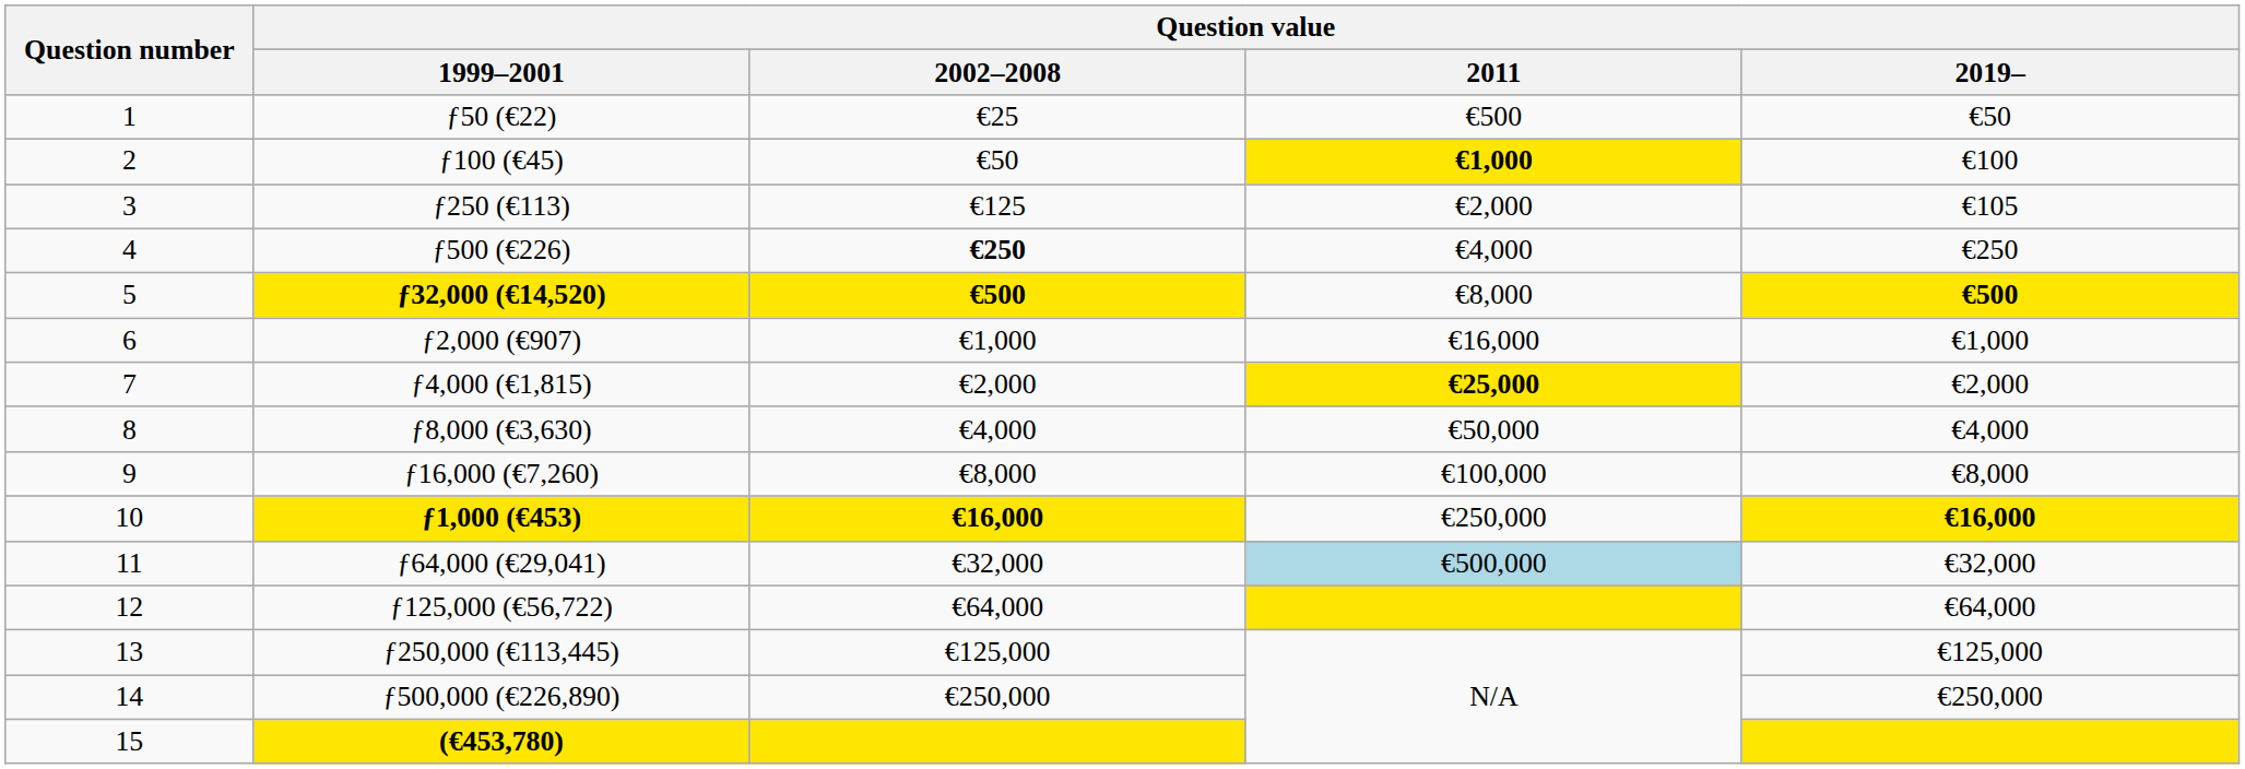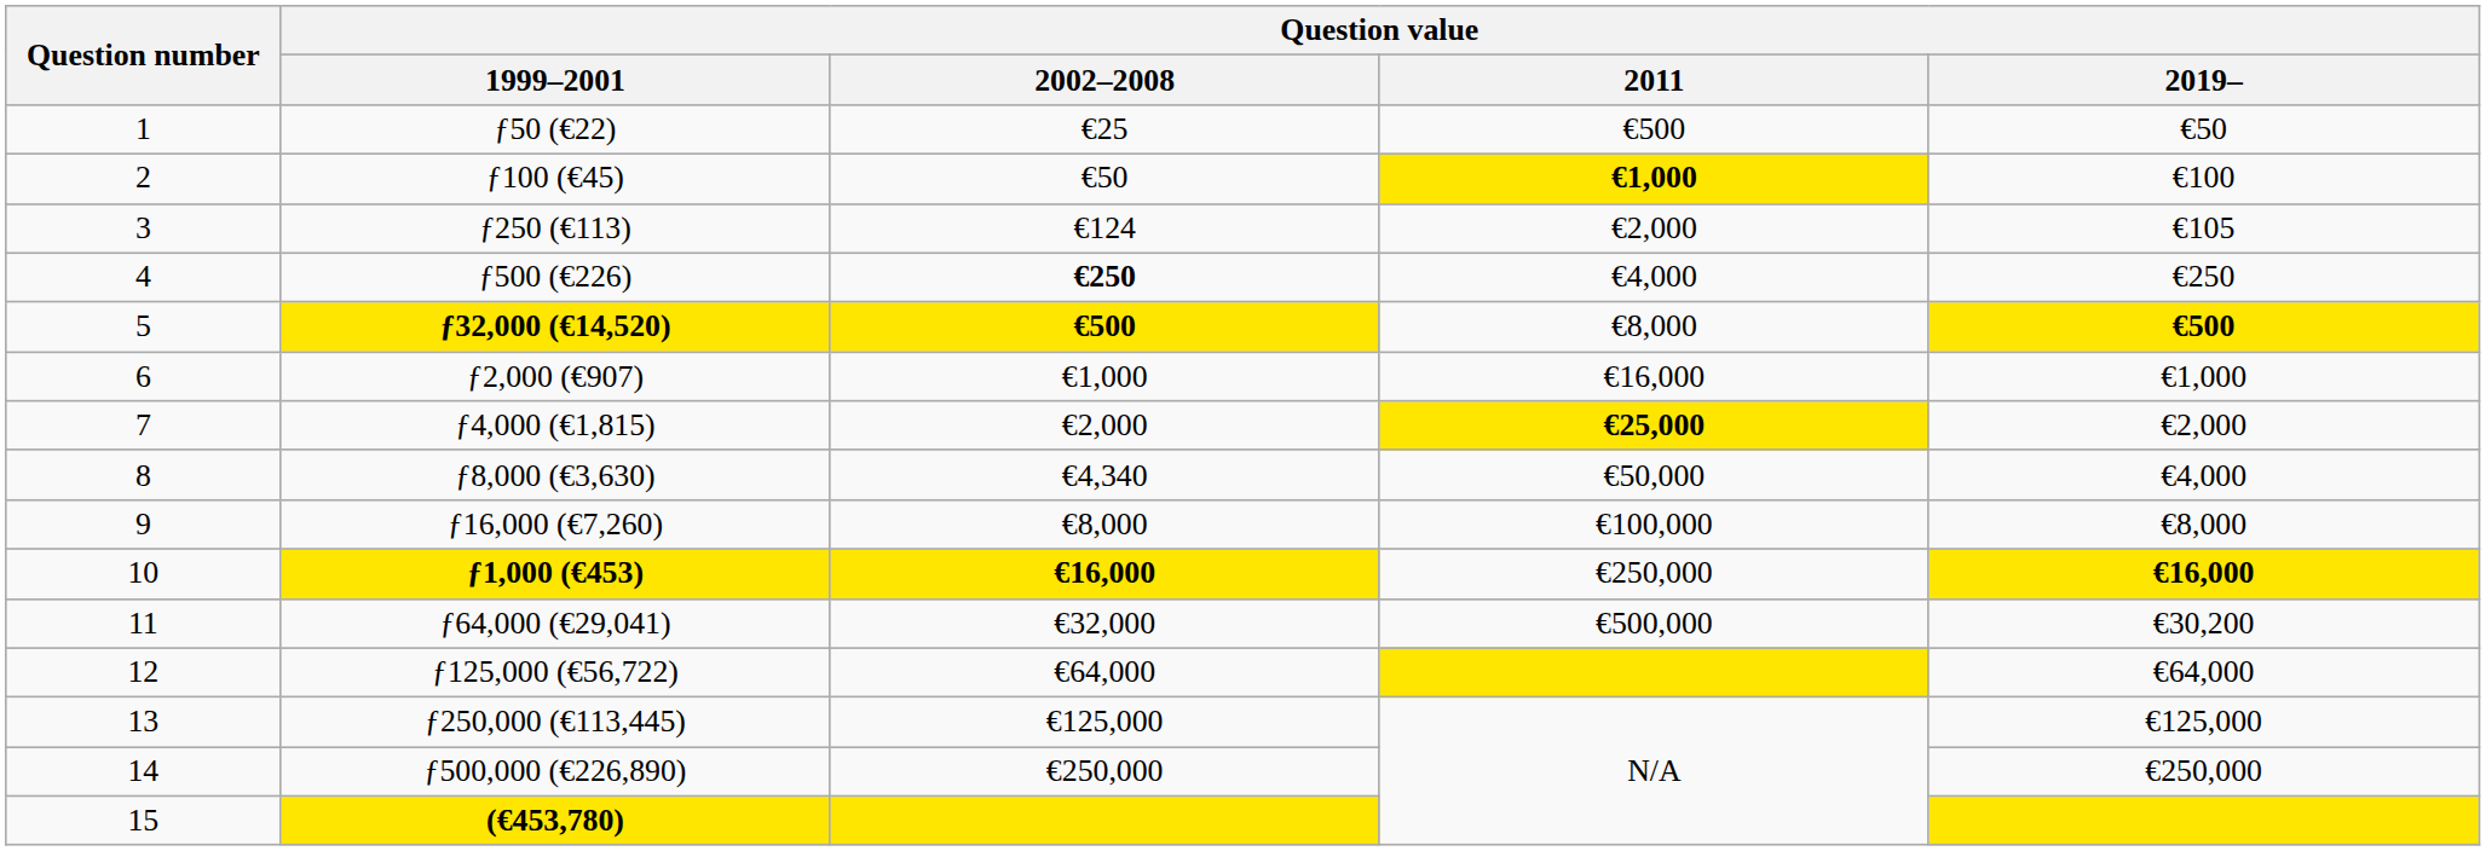3 | Question value / 2002–2008: €125 -> €124
8 | Question value / 2002–2008: €4,000 -> €4,340
11 | Question value / 2011: lightblue background -> no background
11 | Question value / 2019–: €32,000 -> €30,200
